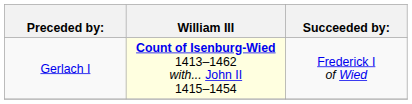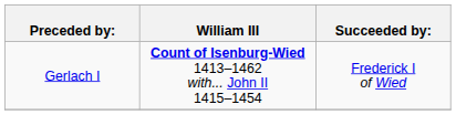Gerlach I | William III: lightyellow background -> no background
